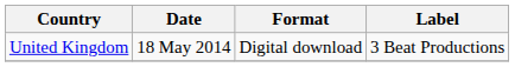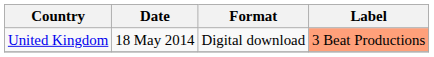United Kingdom | Label: no background -> lightsalmon background
